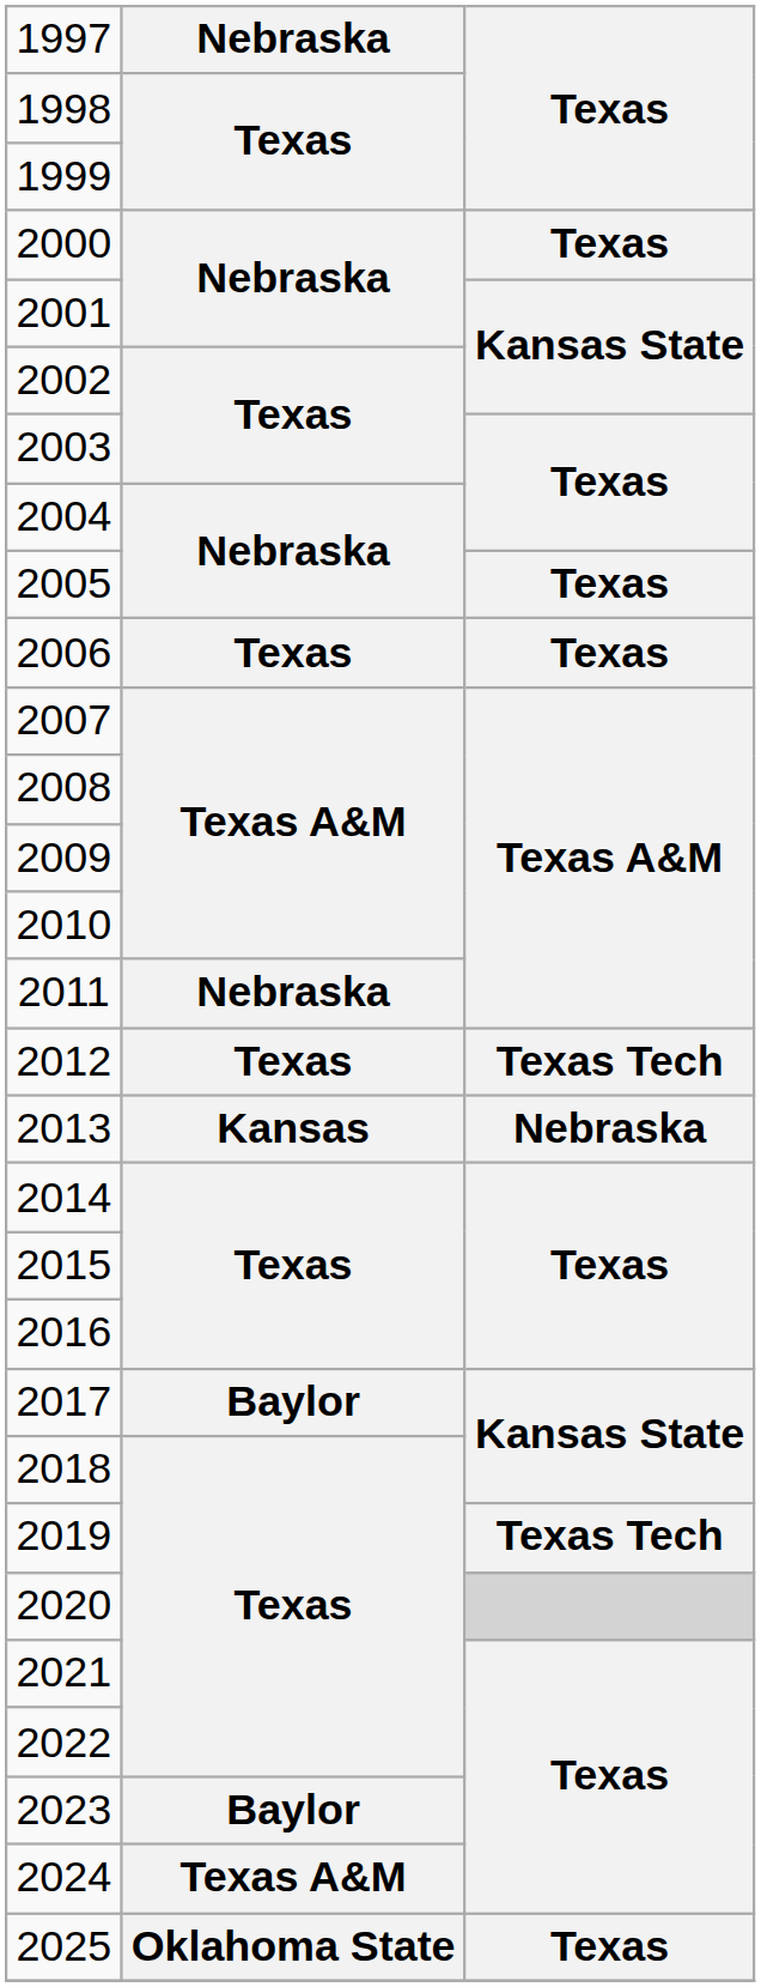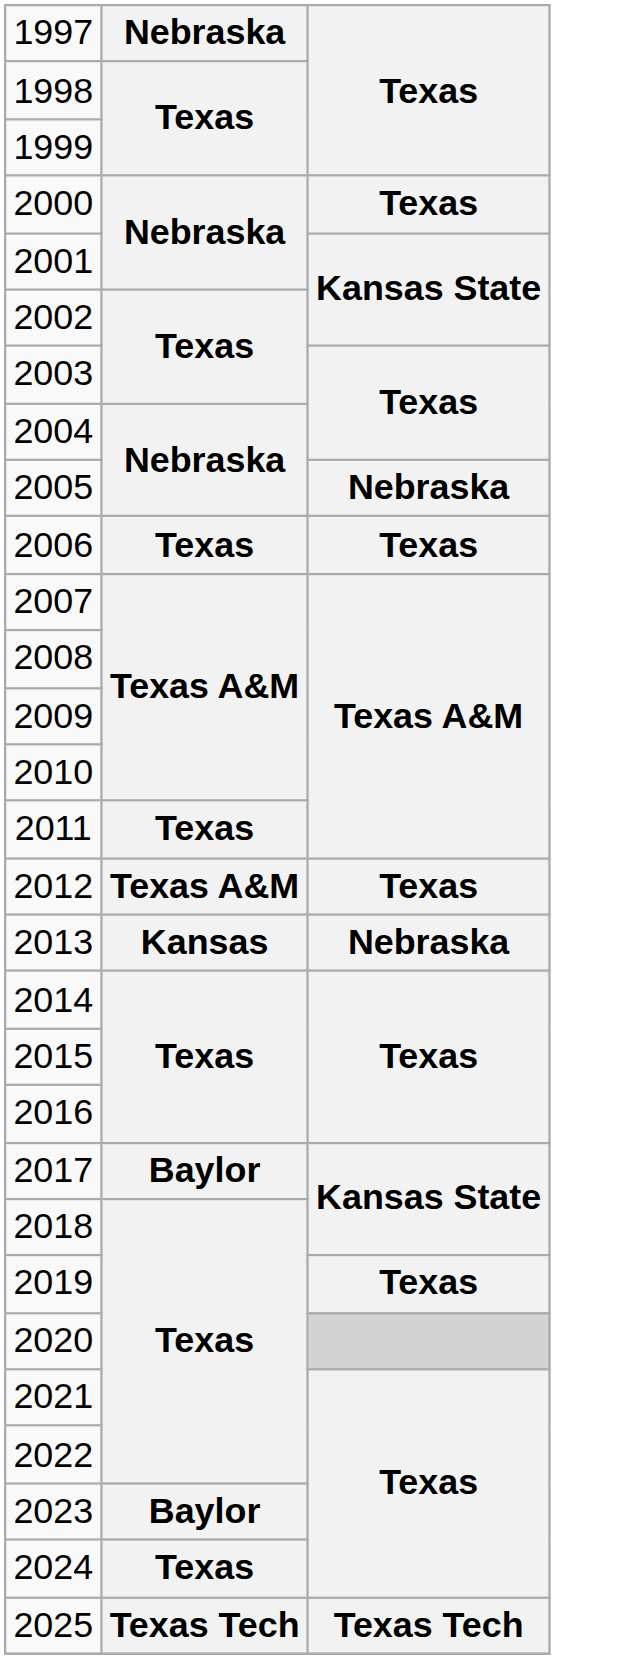2005 | column 3: Texas -> Nebraska
2011 | column 2: Nebraska -> Texas
2012 | column 2: Texas -> Texas A&M
2012 | column 3: Texas Tech -> Texas
2019 | column 3: Texas Tech -> Texas
2024 | column 2: Texas A&M -> Texas
2025 | column 2: Oklahoma State -> Texas Tech
2025 | column 3: Texas -> Texas Tech
